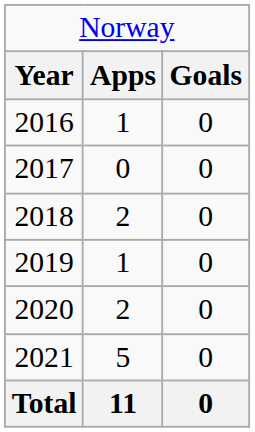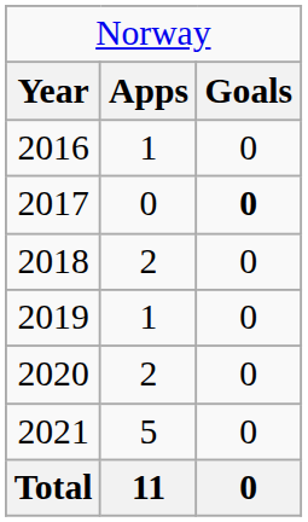2017 | column 3: normal -> bold
